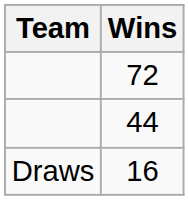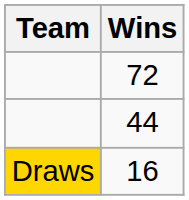16 | Team: no background -> gold background
